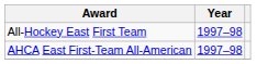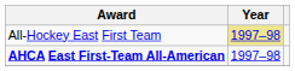row 2 | Year: no background -> khaki background
row 3 | Award: normal -> bold
